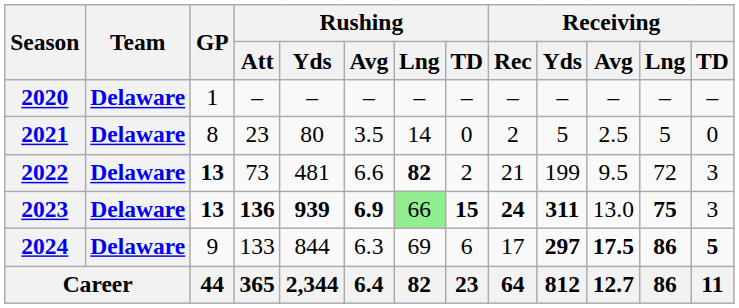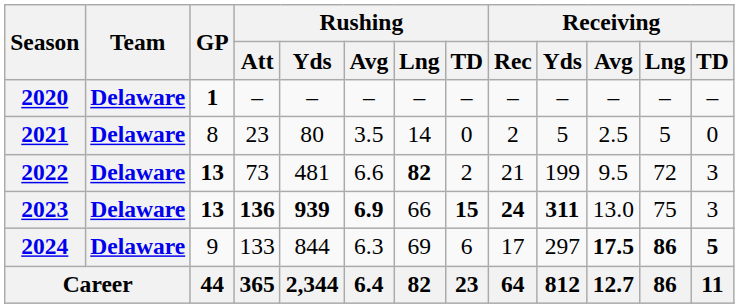2020 | GP: normal -> bold
2023 | Rushing / Lng: lightgreen background -> no background
2023 | Receiving / Lng: bold -> normal
2024 | Receiving / Yds: bold -> normal
